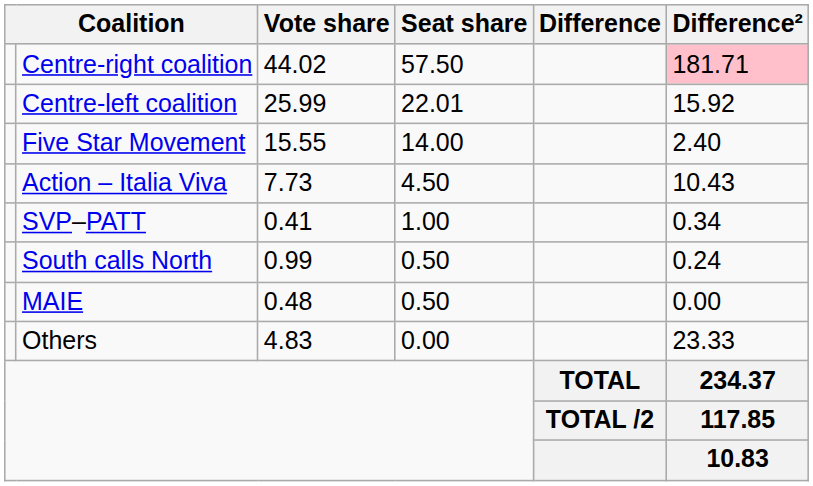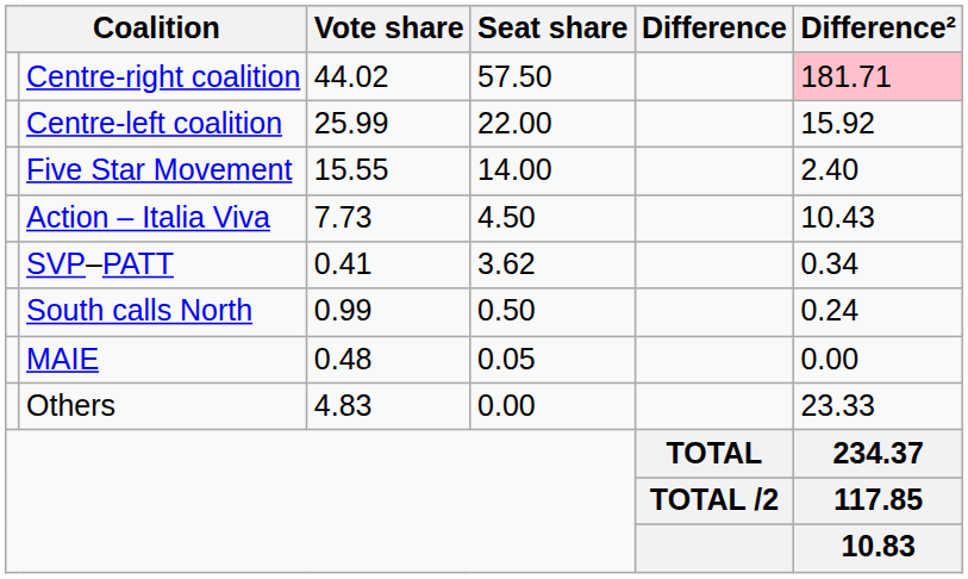Centre-left coalition | Seat share: 22.01 -> 22.00
SVP–PATT | Seat share: 1.00 -> 3.62
MAIE | Seat share: 0.50 -> 0.05
